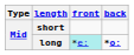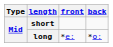long | front: paleturquoise background -> no background
long | back: bold -> normal
